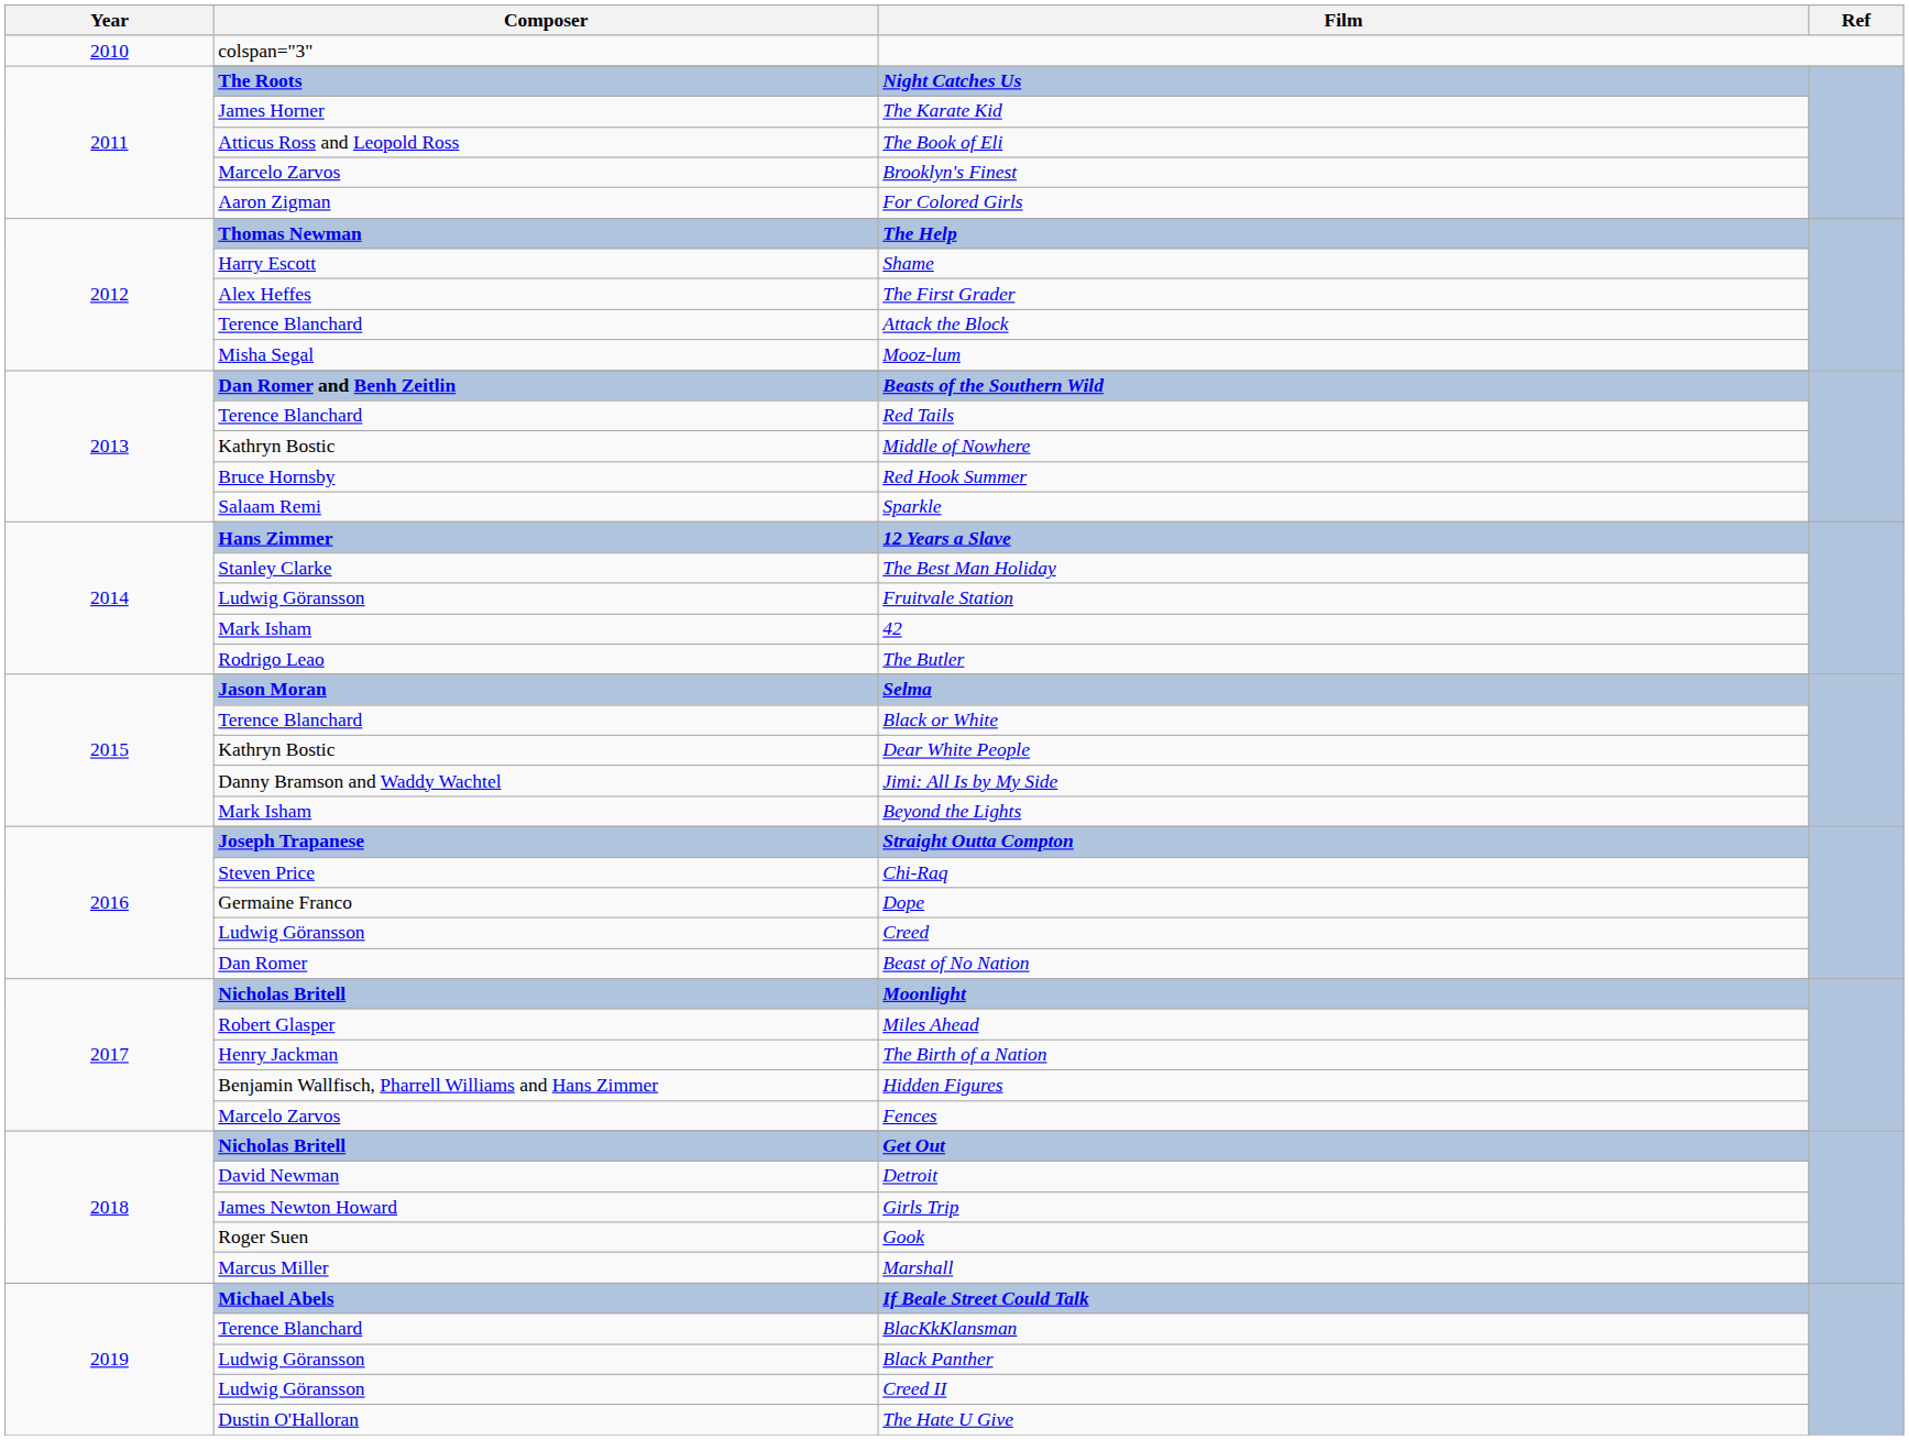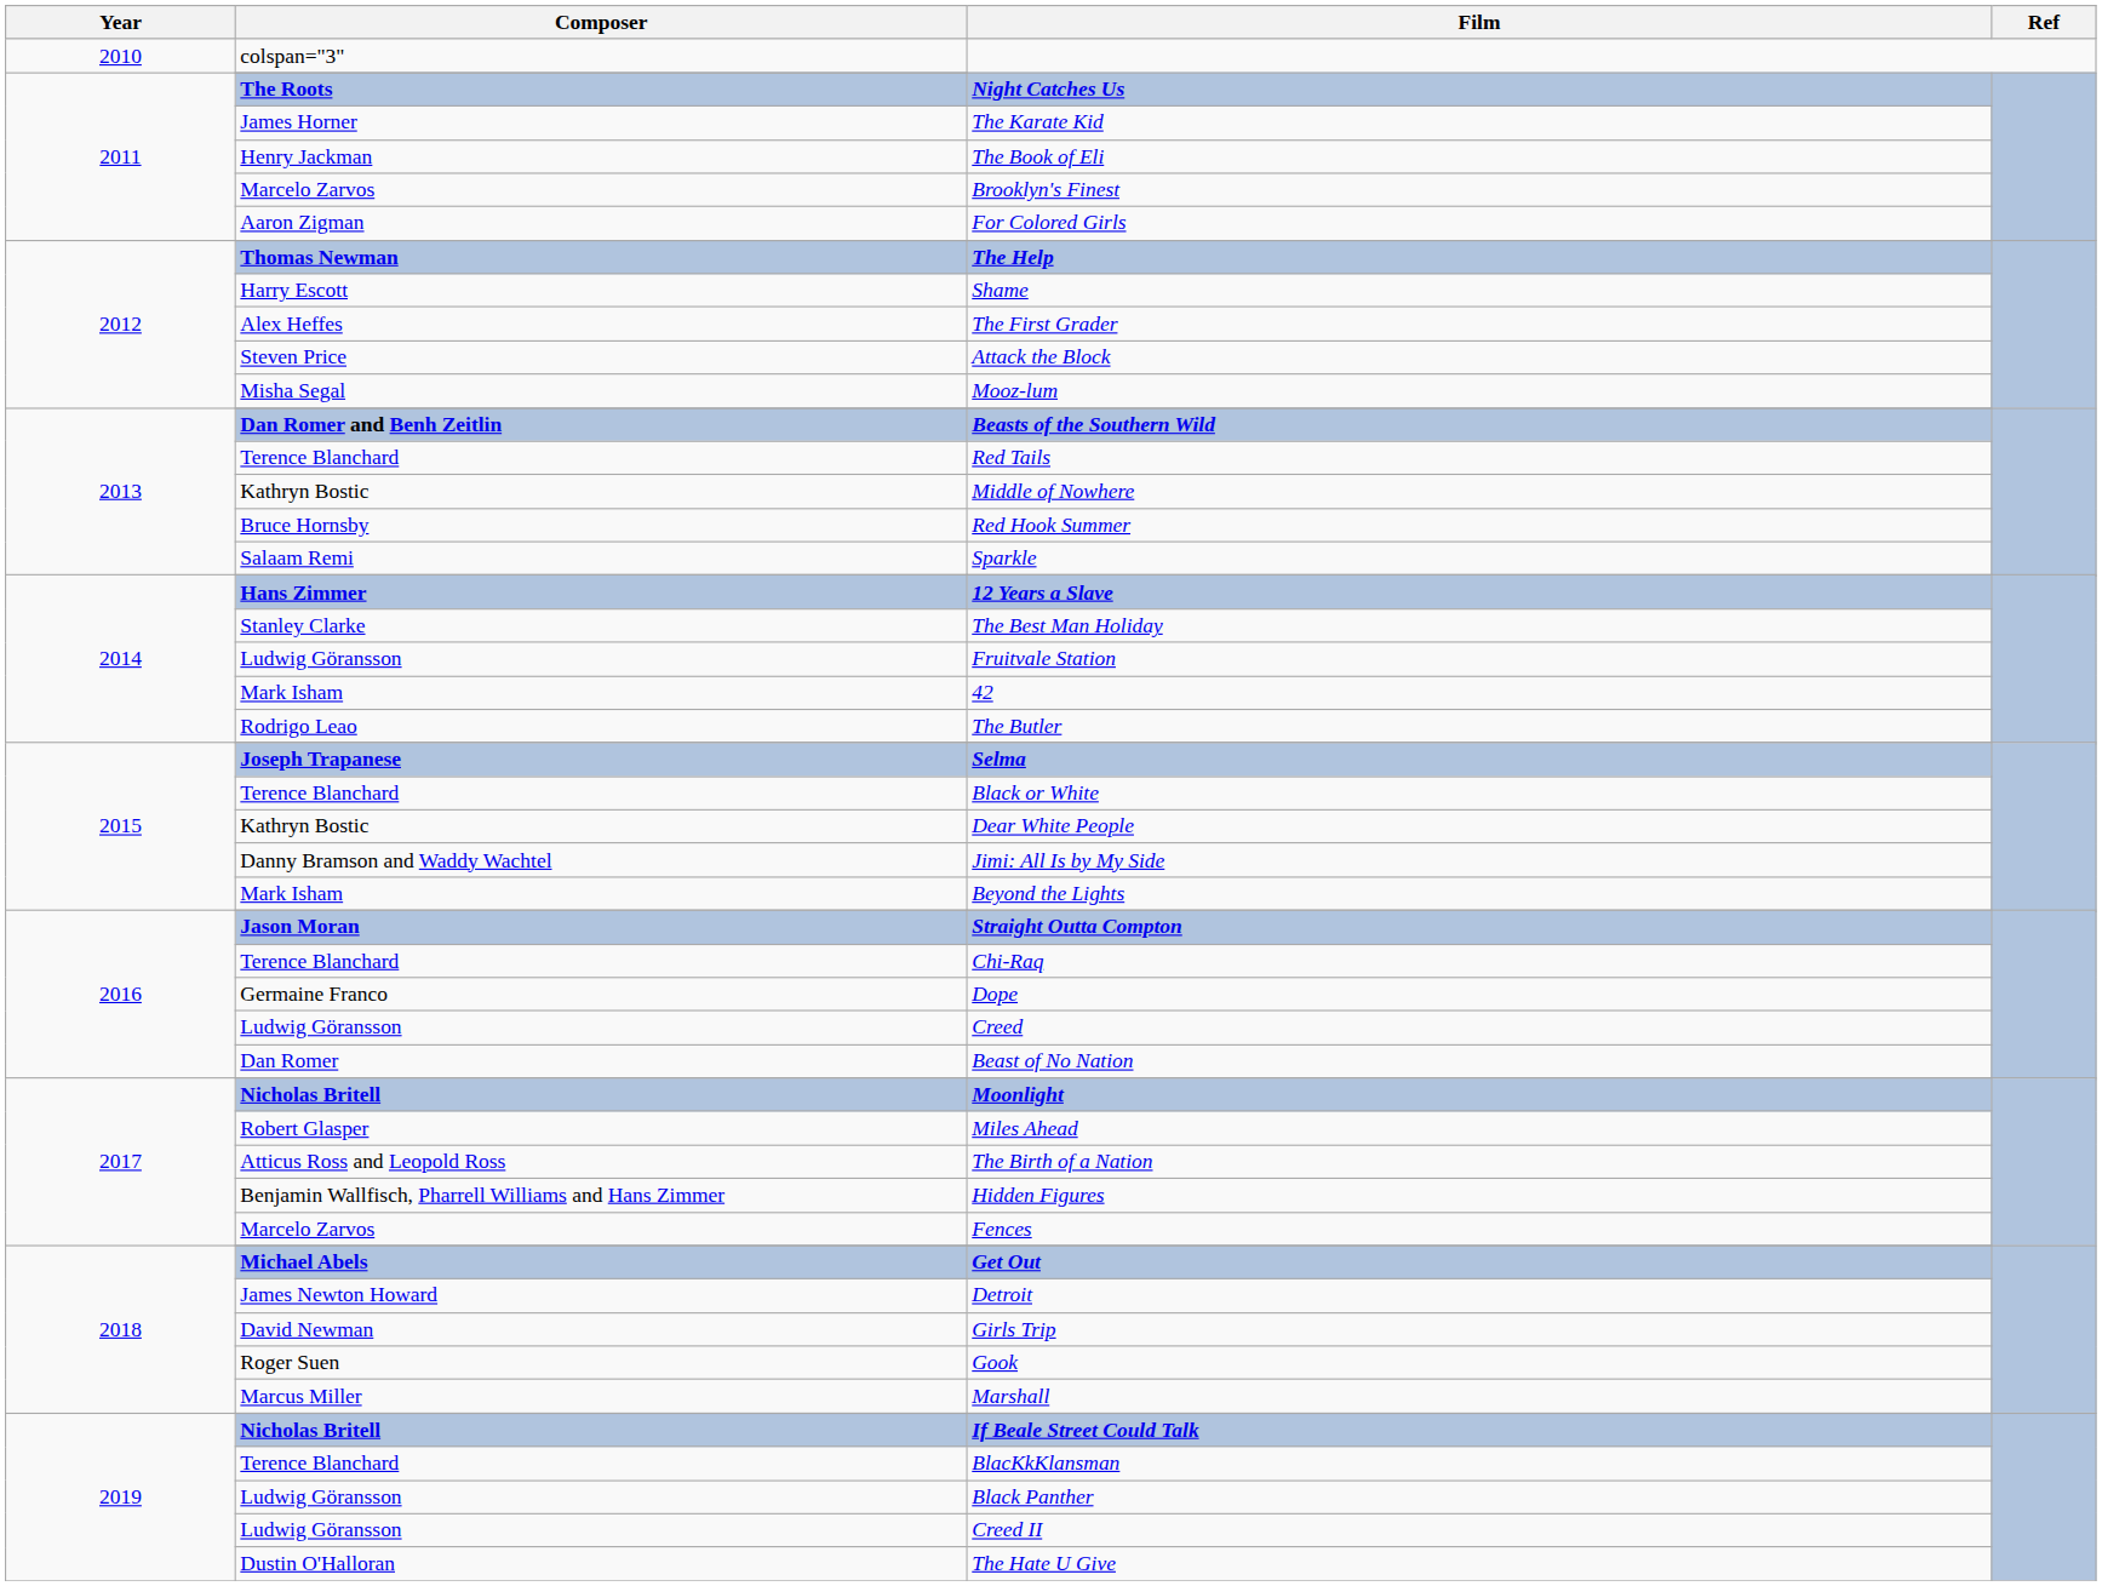The Book of Eli | Composer: Atticus Ross and Leopold Ross -> Henry Jackman
Attack the Block | Composer: Terence Blanchard -> Steven Price
Selma | Composer: Jason Moran -> Joseph Trapanese
Straight Outta Compton | Composer: Joseph Trapanese -> Jason Moran
Chi-Raq | Composer: Steven Price -> Terence Blanchard
The Birth of a Nation | Composer: Henry Jackman -> Atticus Ross and Leopold Ross
Get Out | Composer: Nicholas Britell -> Michael Abels
Detroit | Composer: David Newman -> James Newton Howard
Girls Trip | Composer: James Newton Howard -> David Newman
If Beale Street Could Talk | Composer: Michael Abels -> Nicholas Britell
